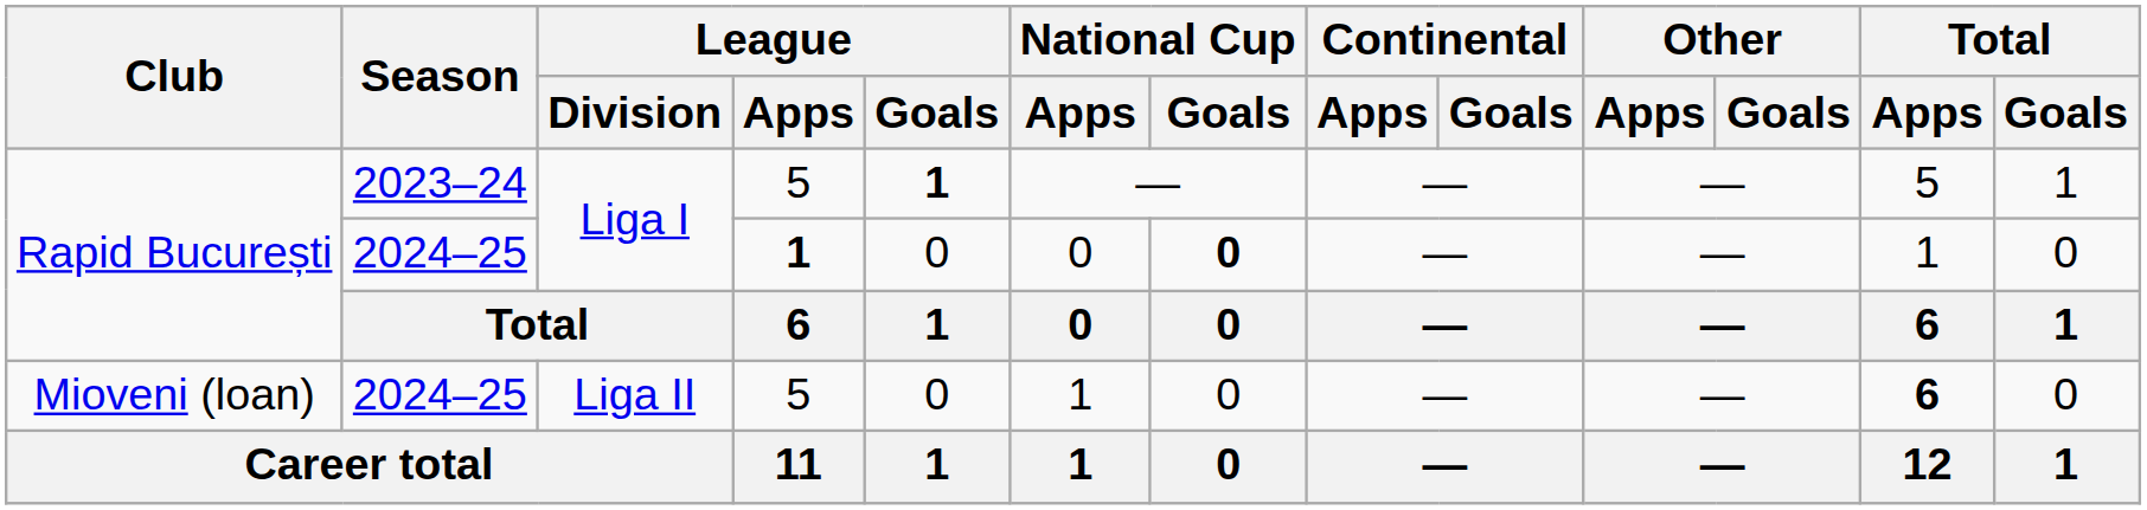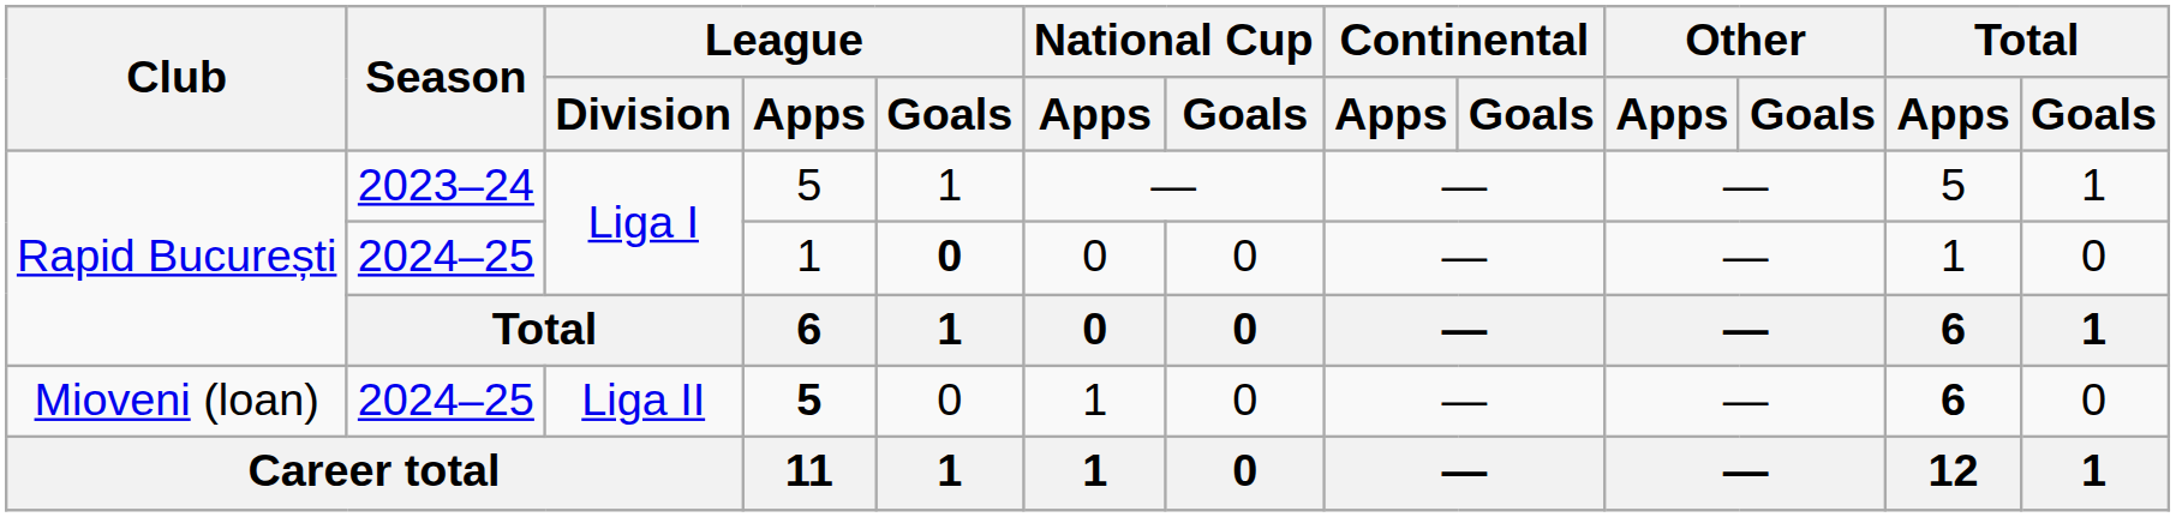Rapid București / 2023–24 | League / Goals: bold -> normal
Rapid București / 2024–25 | League / Apps: bold -> normal
Rapid București / 2024–25 | League / Goals: normal -> bold
Rapid București / 2024–25 | National Cup / Goals: bold -> normal
Mioveni (loan) | League / Apps: normal -> bold
